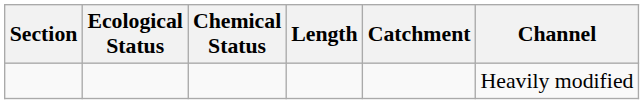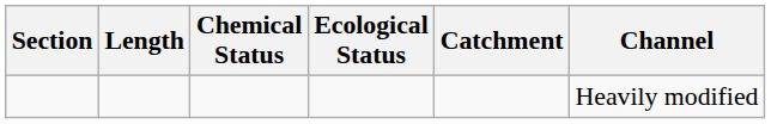columns swapped: Ecological Status <-> Length
